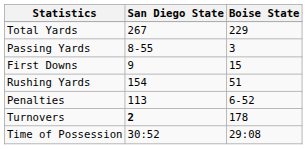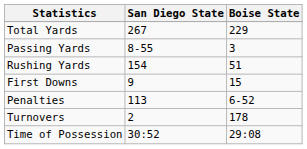rows swapped: Rushing Yards <-> First Downs
Turnovers | San Diego State: bold -> normal
